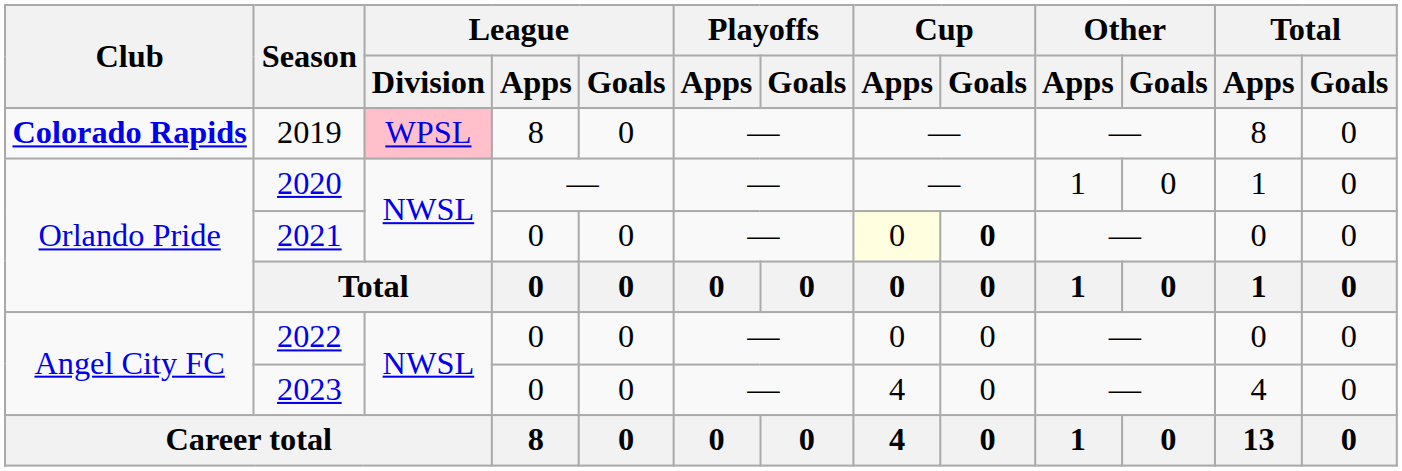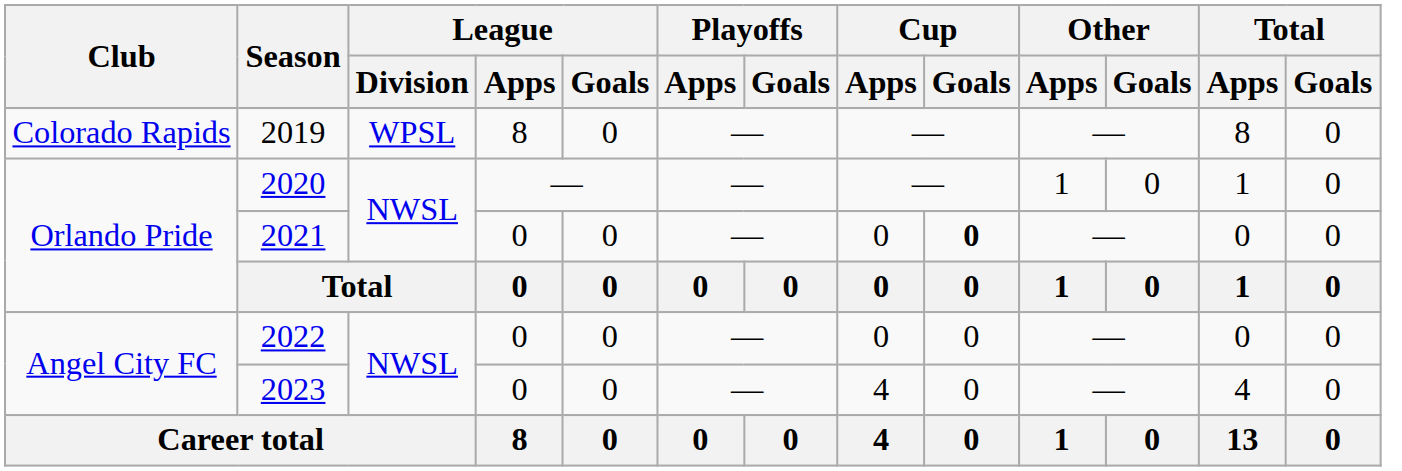2019 | Club: bold -> normal
2019 | League / Division: pink background -> no background
2021 | Cup / Apps: lightyellow background -> no background
